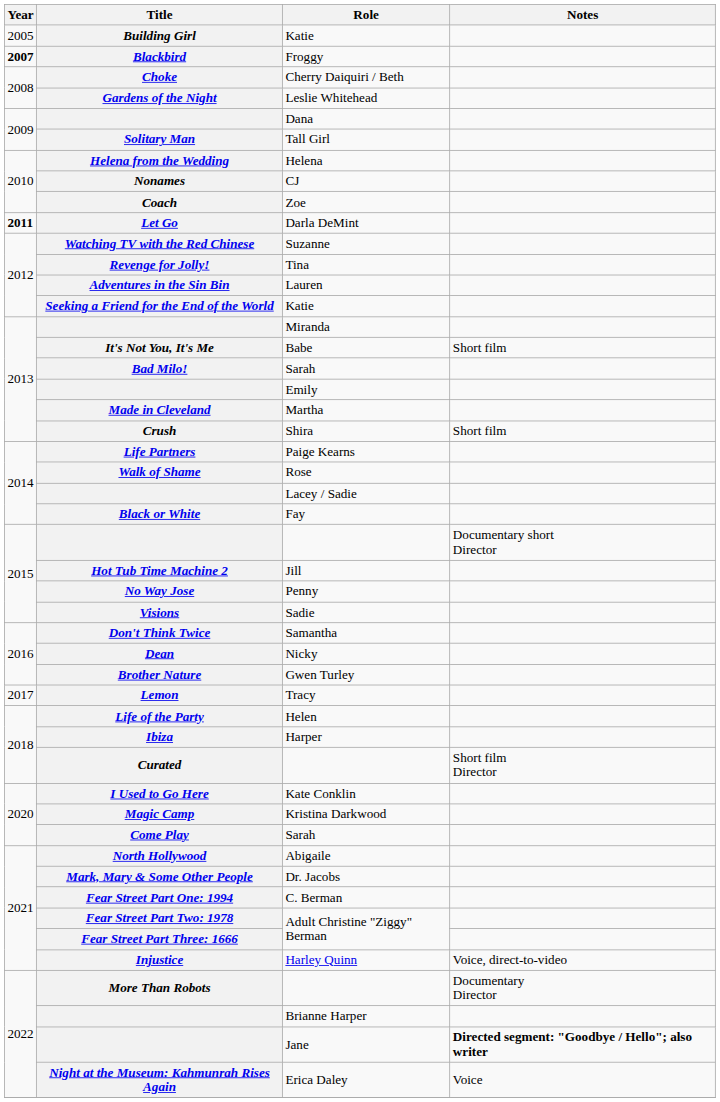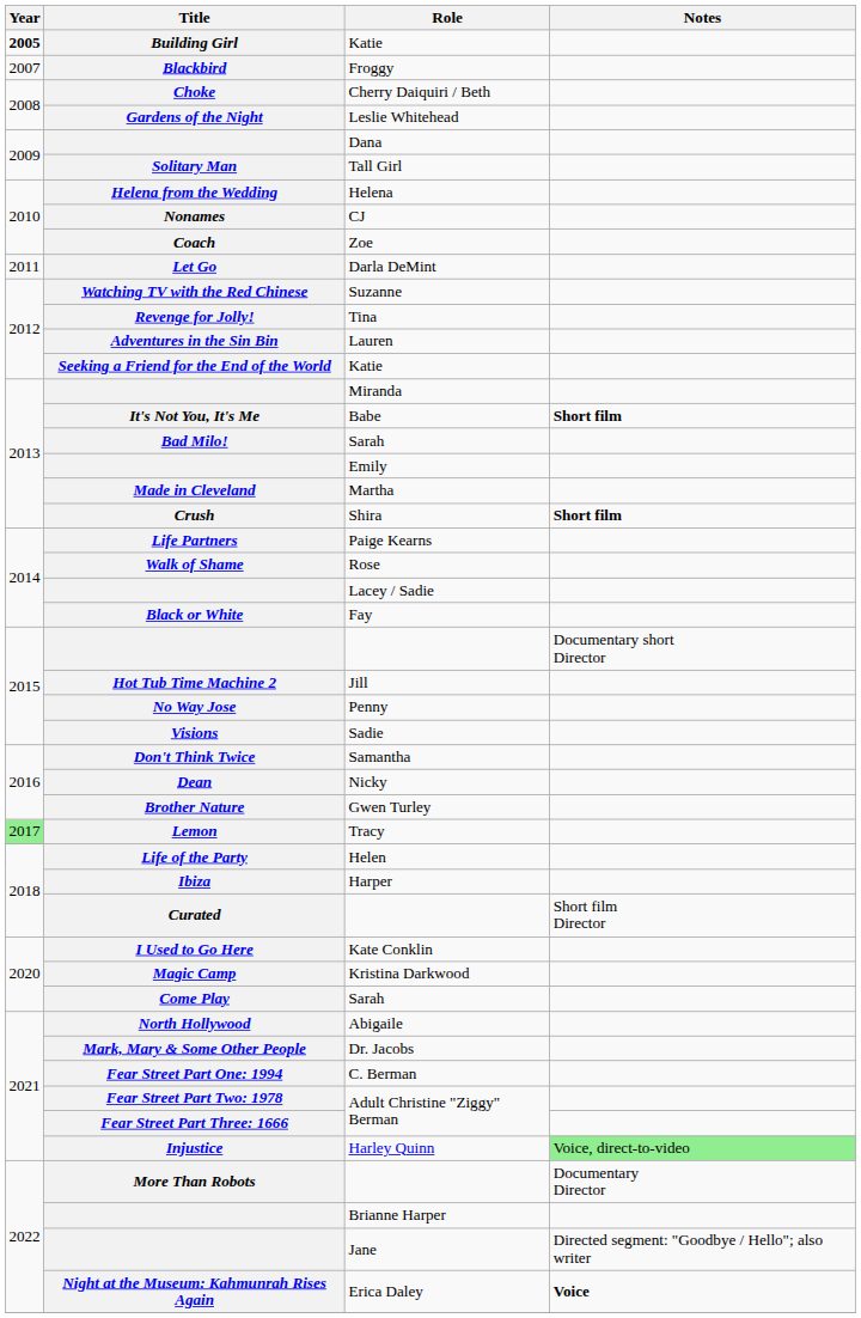Building Girl / Katie | Year: normal -> bold
Froggy | Year: bold -> normal
Darla DeMint | Year: bold -> normal
Babe | Notes: normal -> bold
Shira | Notes: normal -> bold
Tracy | Year: no background -> lightgreen background
Harley Quinn | Notes: no background -> lightgreen background
Jane | Notes: bold -> normal
Erica Daley | Notes: normal -> bold
